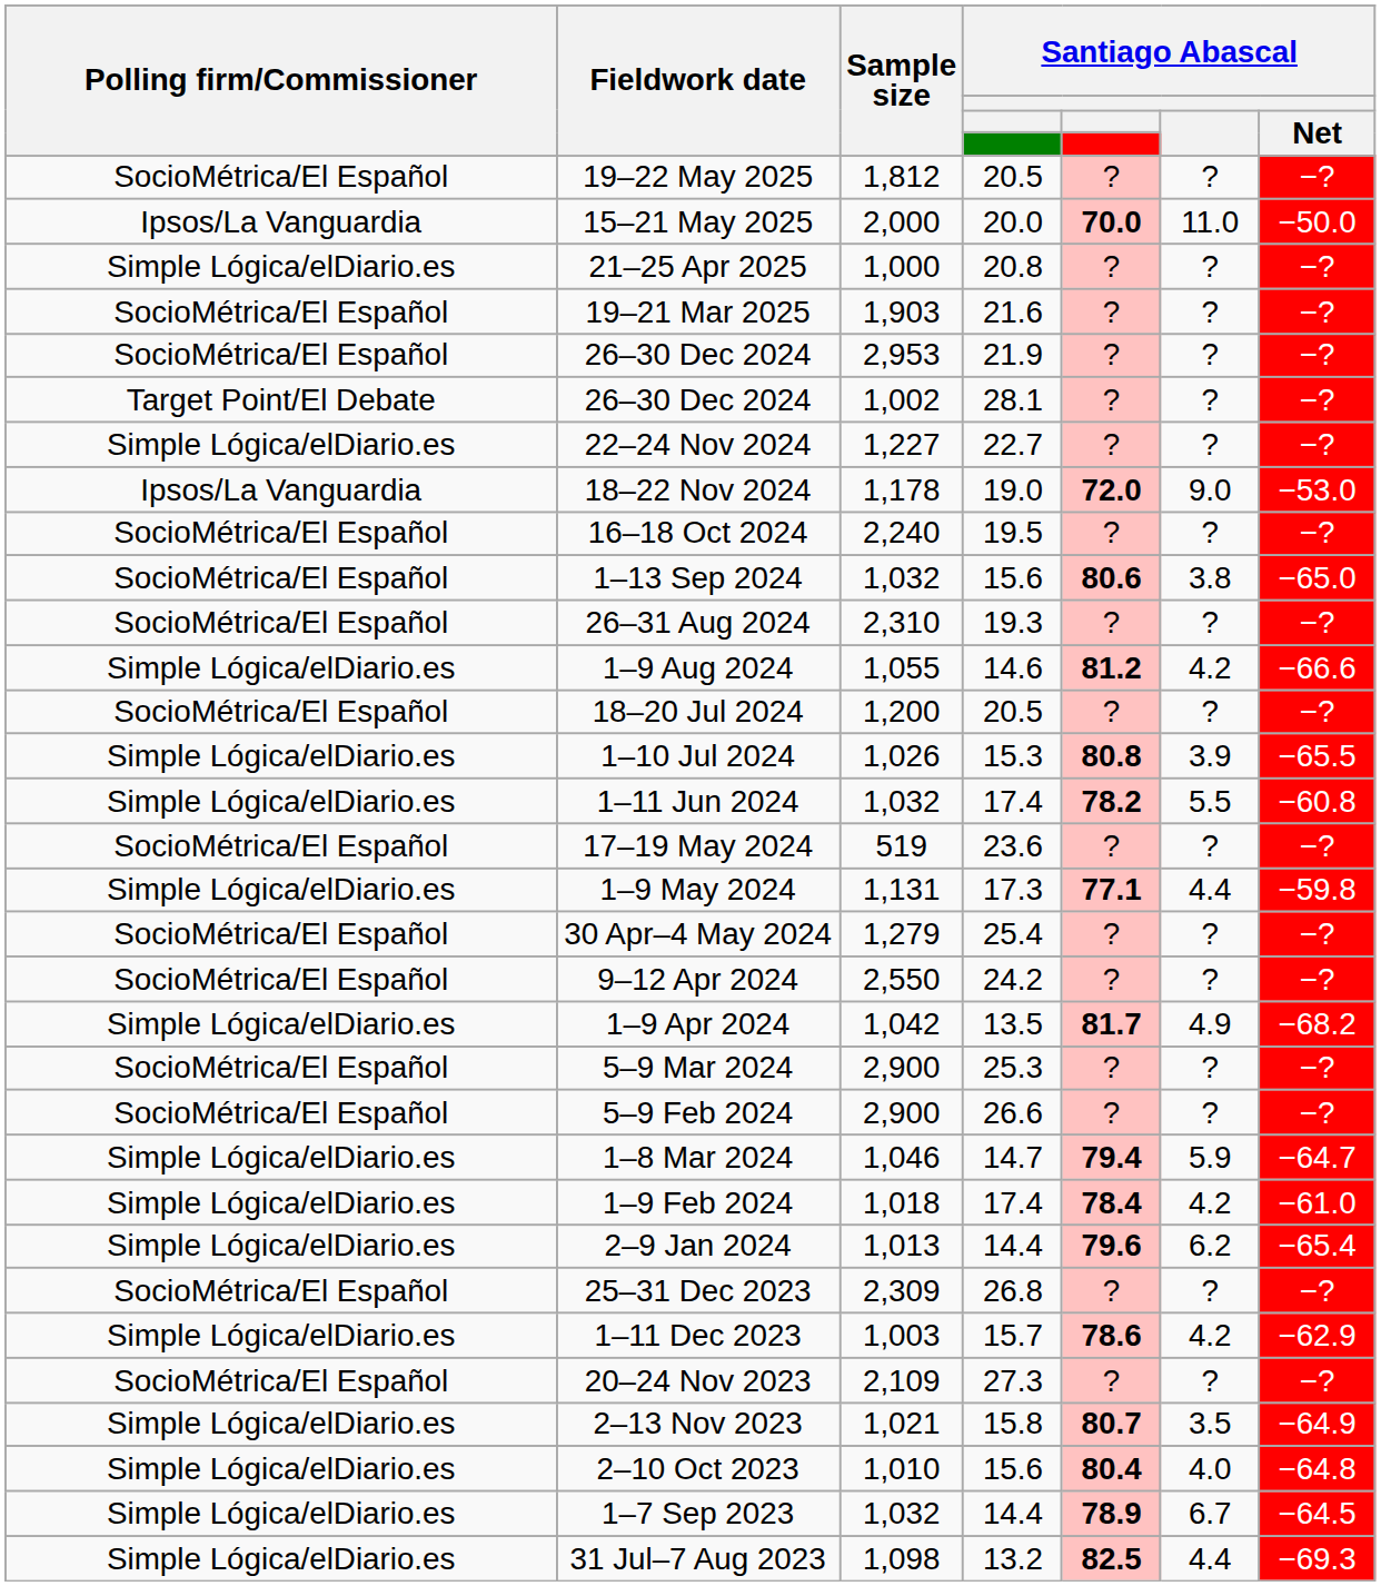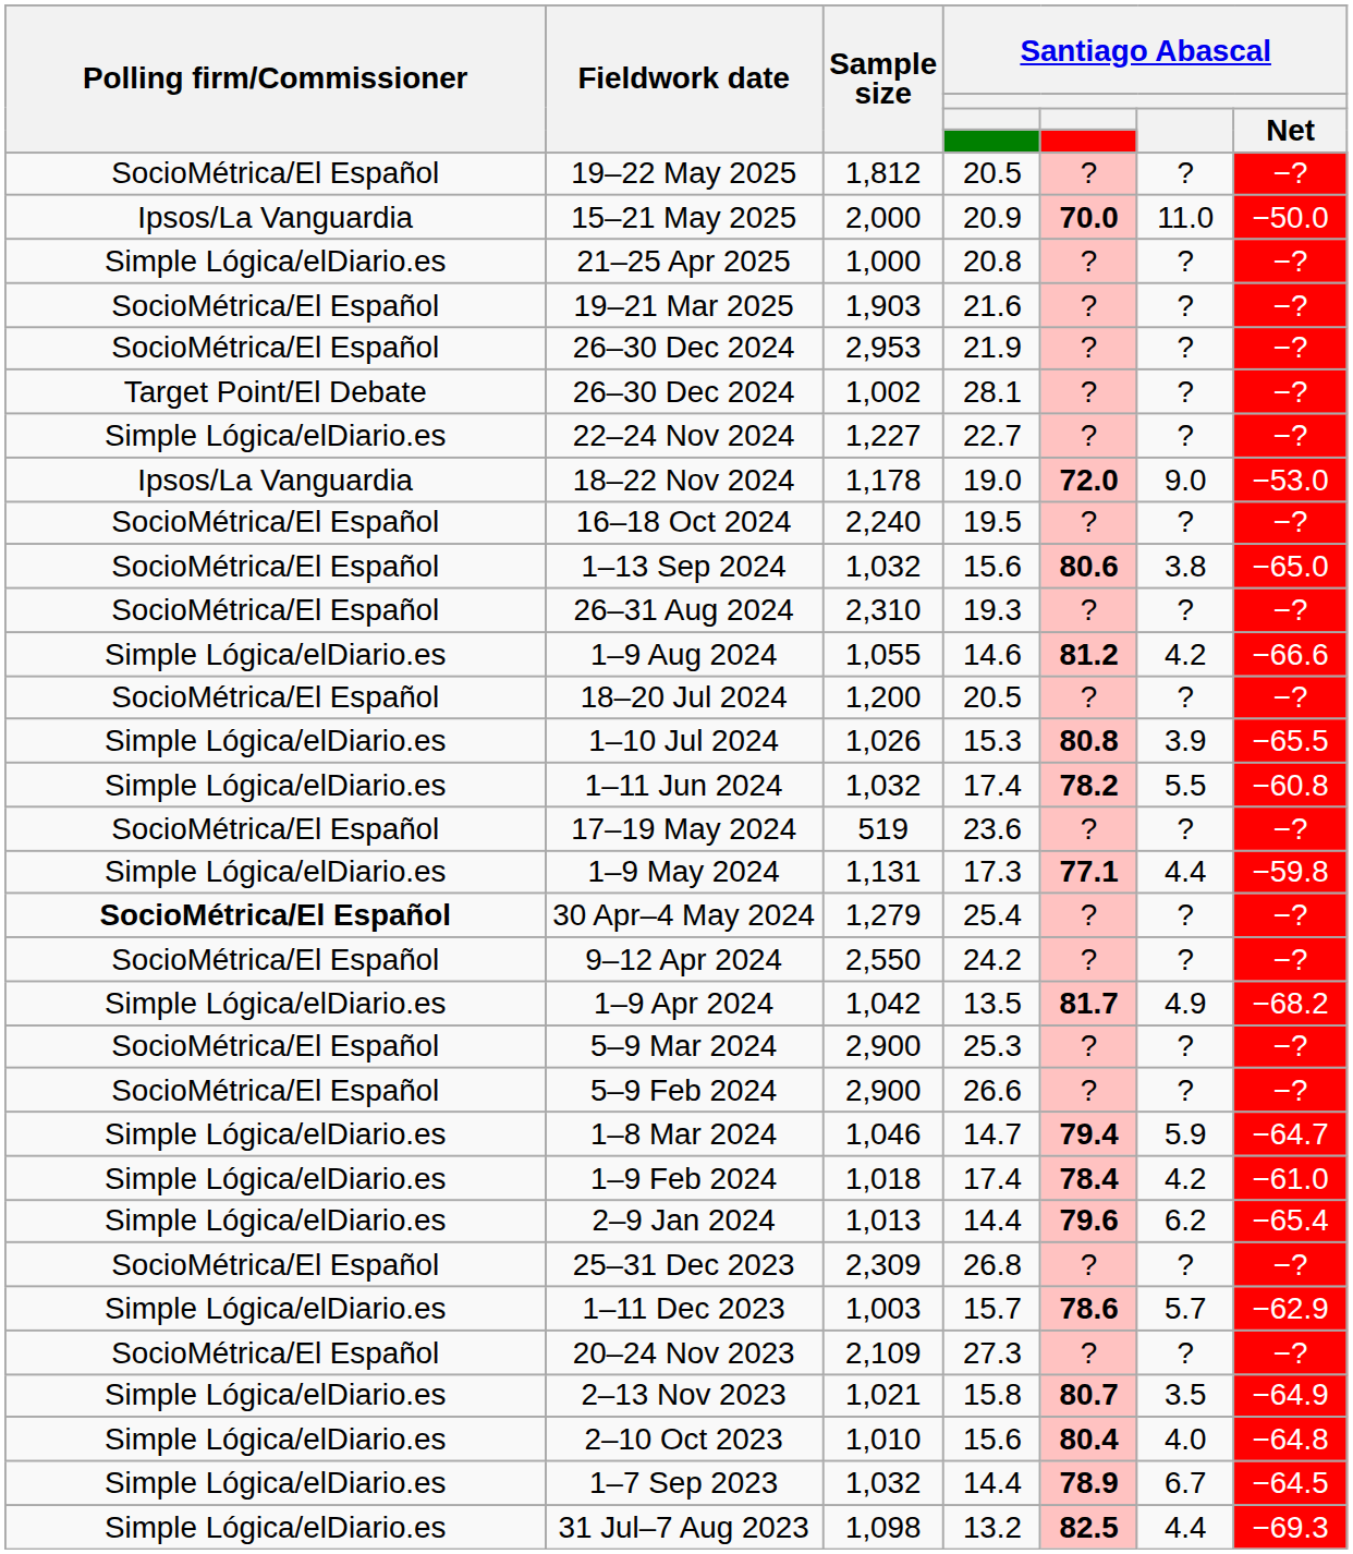15–21 May 2025 | column 4: 20.0 -> 20.9
30 Apr–4 May 2024 | Polling firm/Commissioner: normal -> bold
1–11 Dec 2023 | column 6: 4.2 -> 5.7
